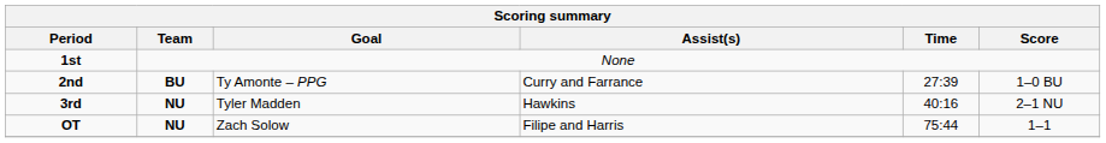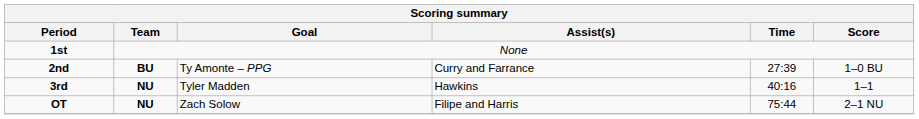3rd | Score: 2–1 NU -> 1–1
OT | Score: 1–1 -> 2–1 NU
